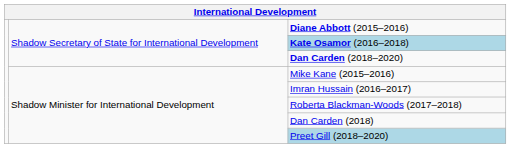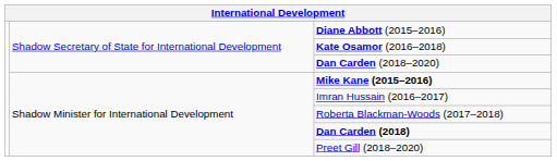Kate Osamor (2016–2018) | column 3: lightblue background -> no background
Mike Kane (2015–2016) | column 3: normal -> bold
Dan Carden (2018) | column 3: normal -> bold
Preet Gill (2018–2020) | column 3: lightblue background -> no background
